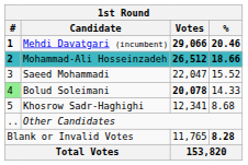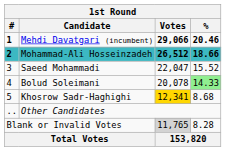Bolud Soleimani | #: lightgreen background -> no background
Bolud Soleimani | Votes: bold -> normal
Bolud Soleimani | %: no background -> lightgreen background
Khosrow Sadr-Haghighi | Votes: no background -> gold background
Blank or Invalid Votes | Votes: no background -> lightgrey background
Blank or Invalid Votes | %: bold -> normal
